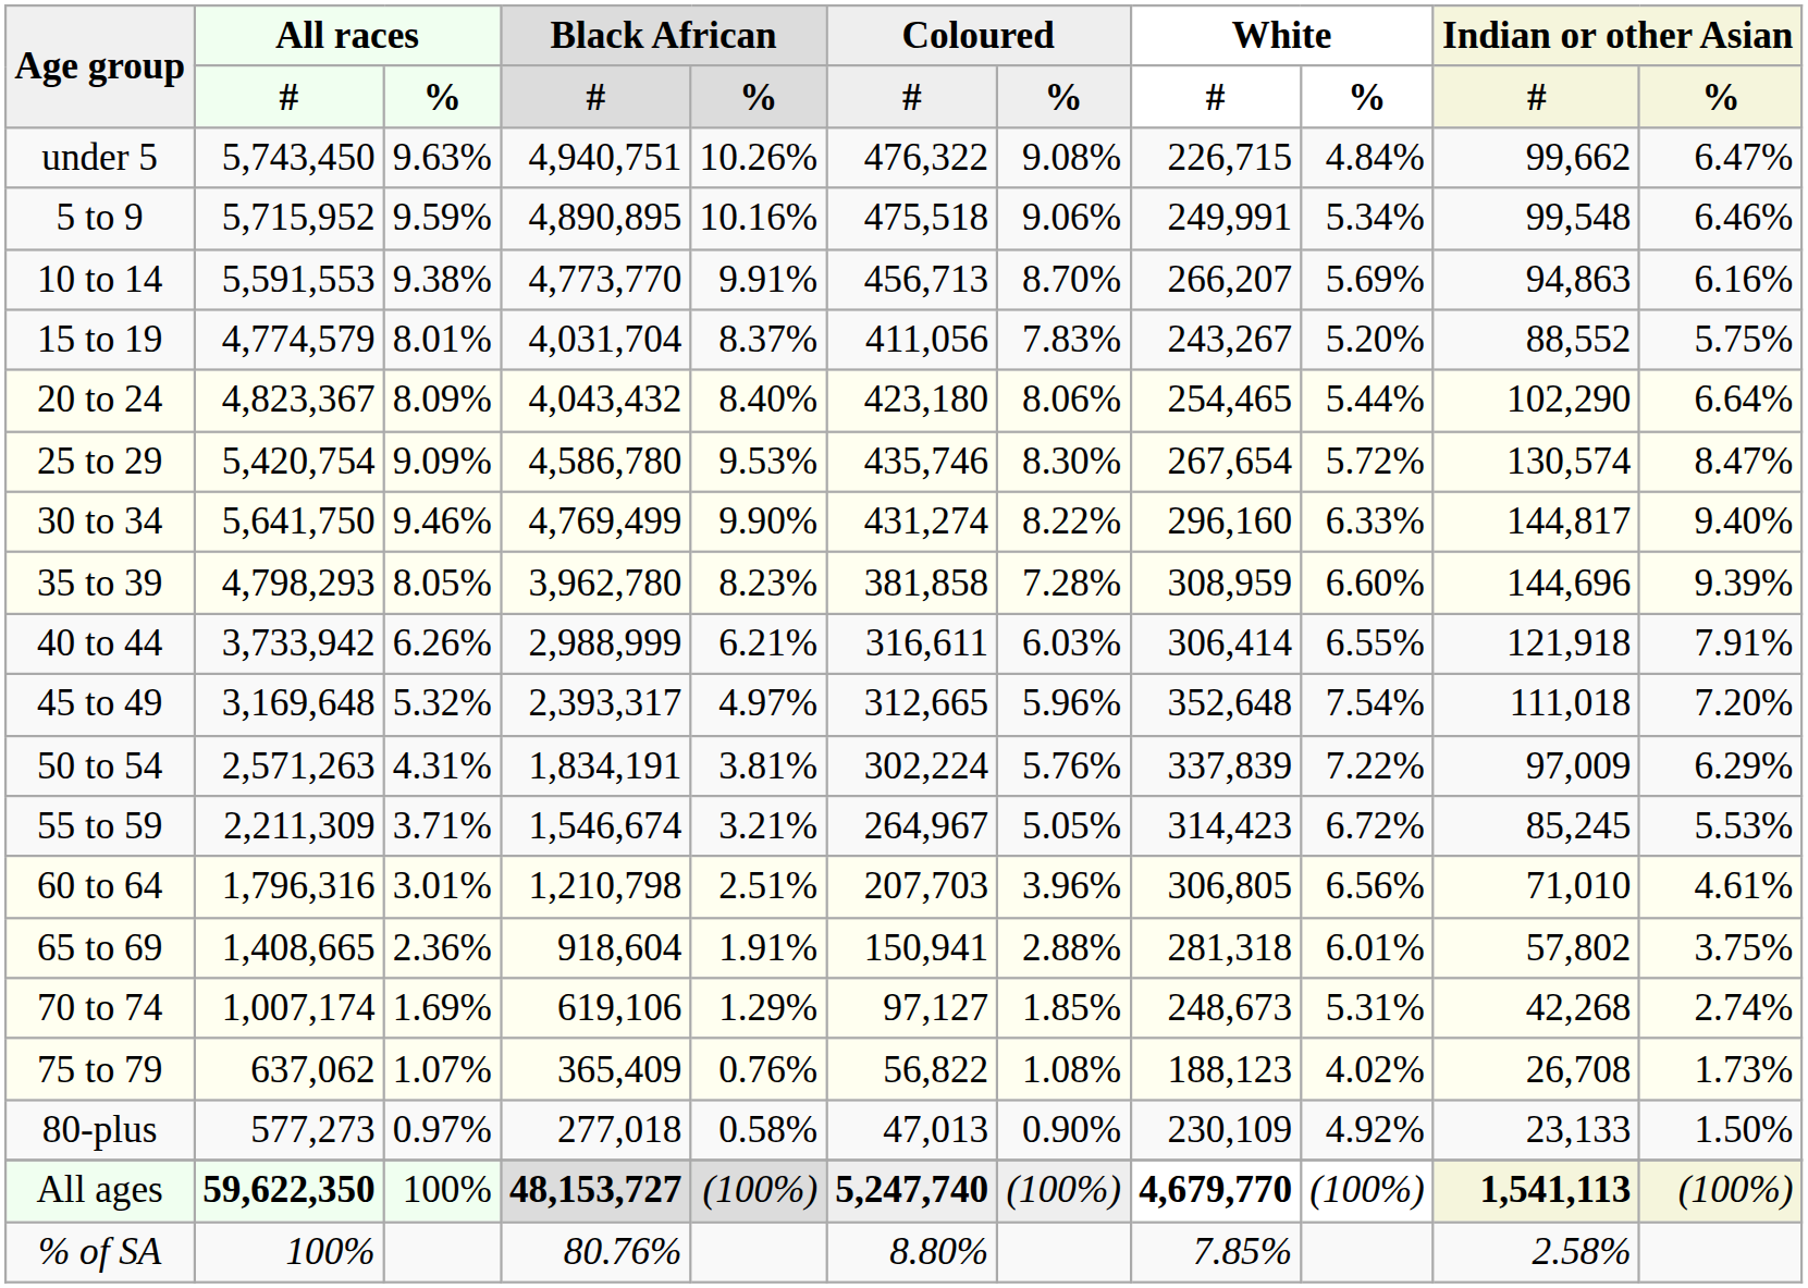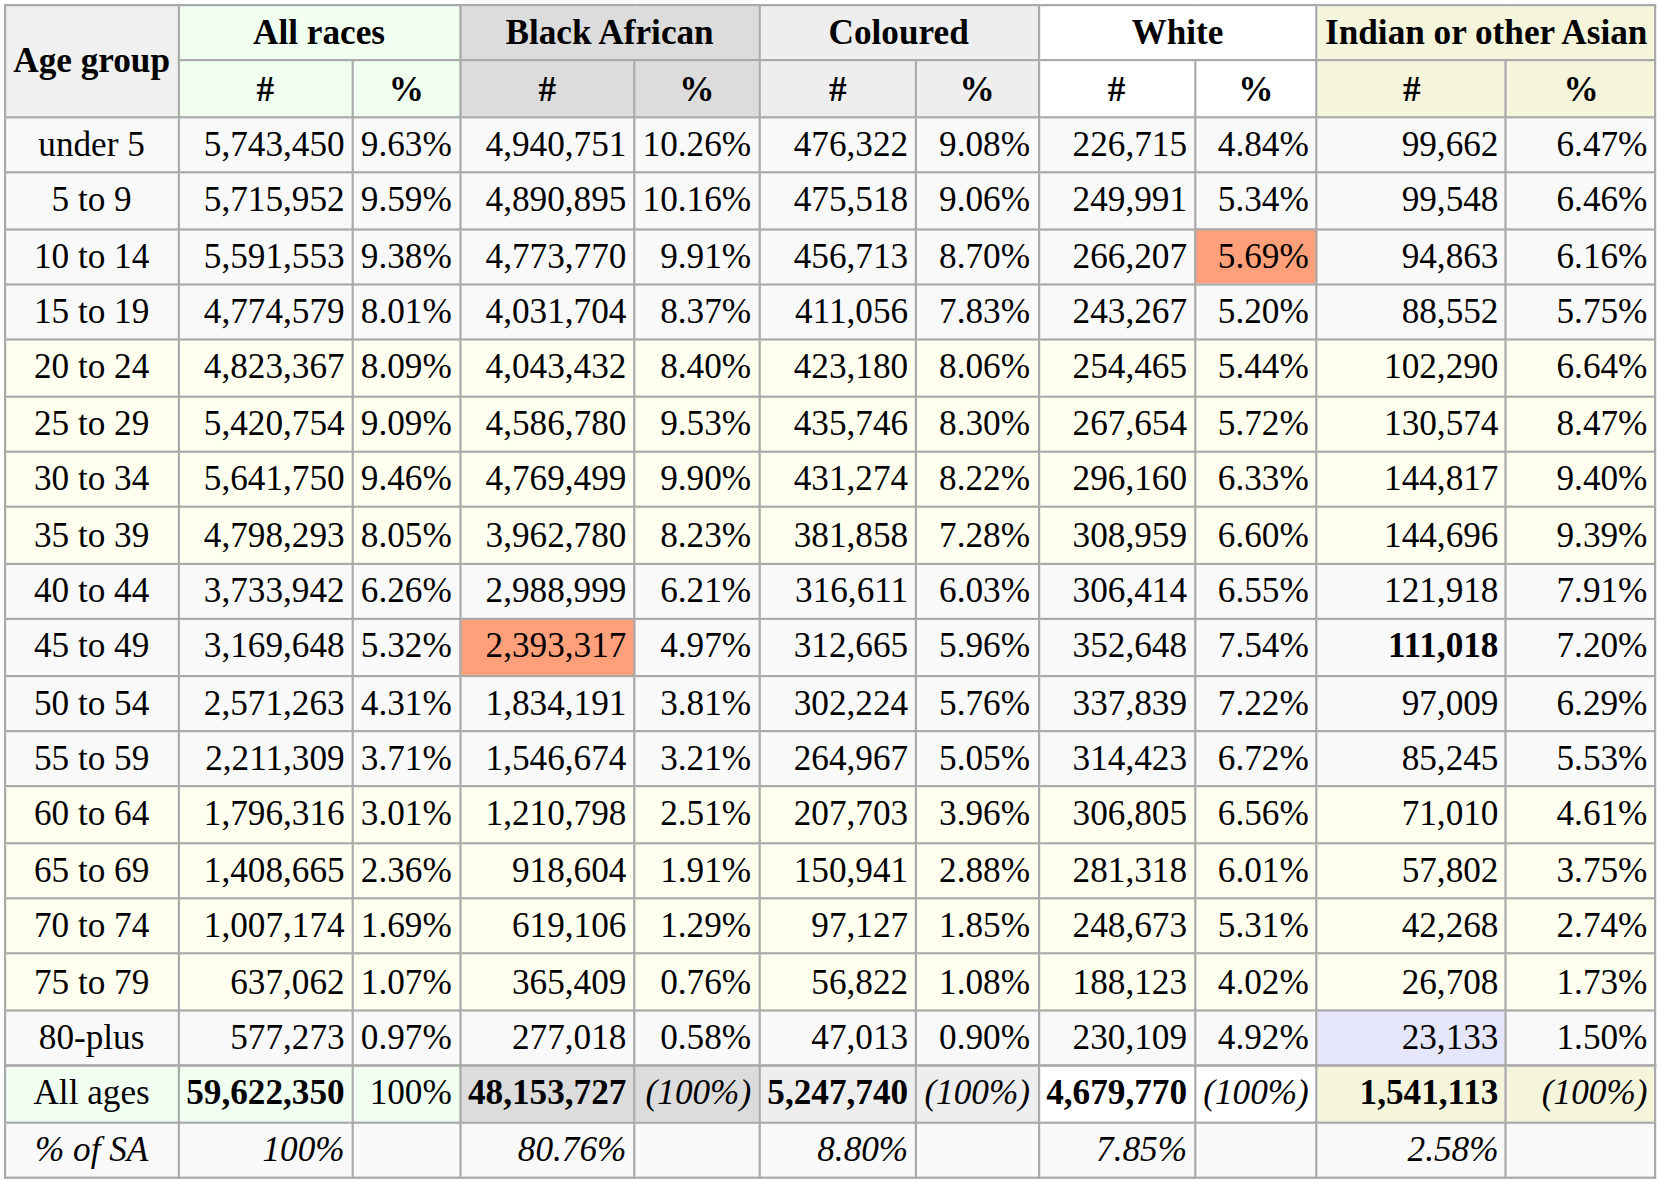10 to 14 | White / %: no background -> lightsalmon background
45 to 49 | Black African / #: no background -> lightsalmon background
45 to 49 | Indian or other Asian / #: normal -> bold
80-plus | Indian or other Asian / #: no background -> lavender background
